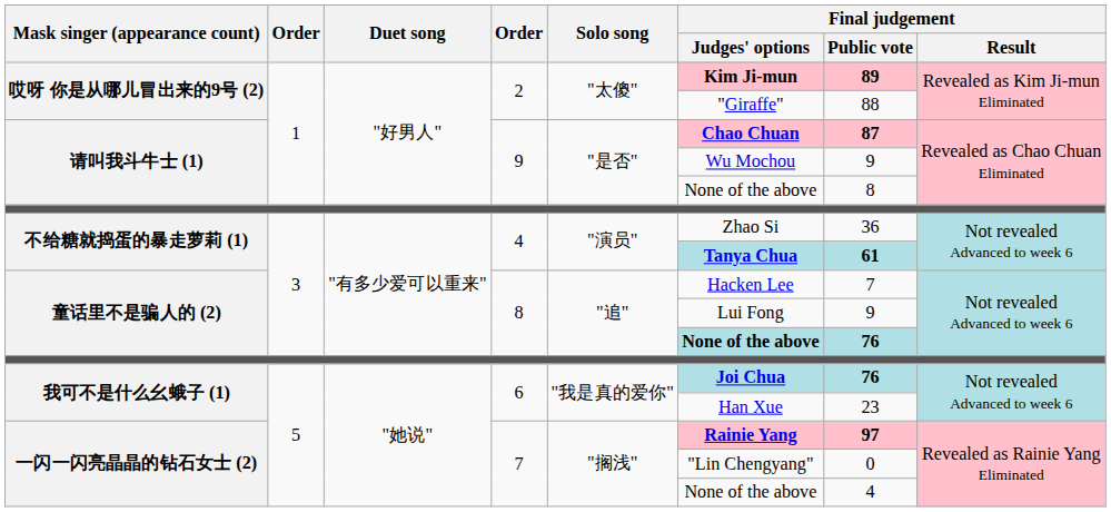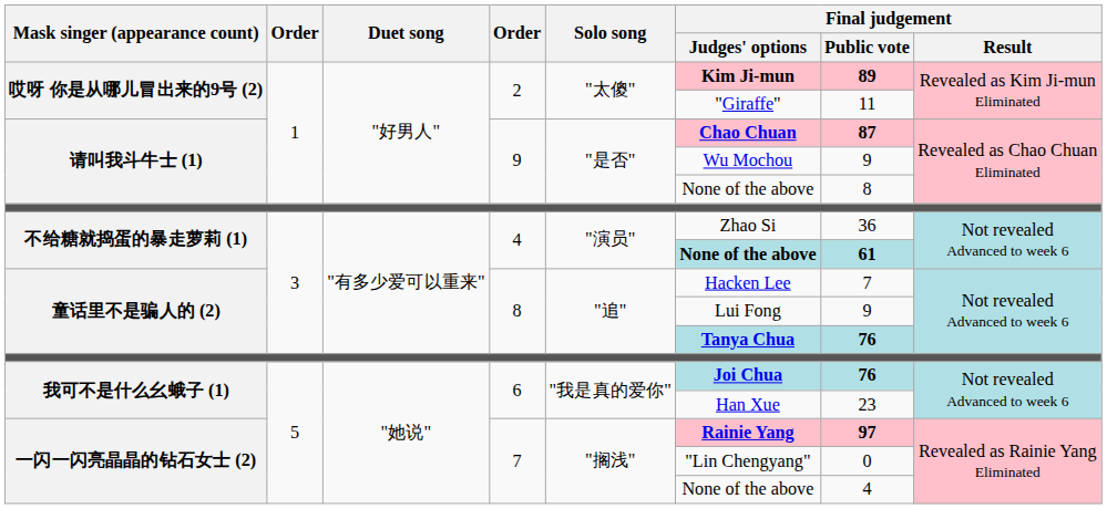row 4 | Final judgement / Public vote: 88 -> 11
row 10 | Final judgement / Judges' options: Tanya Chua -> None of the above
row 13 | Final judgement / Judges' options: None of the above -> Tanya Chua
